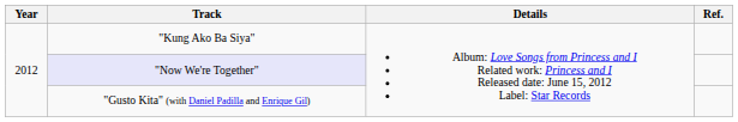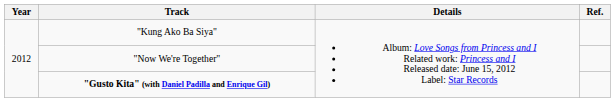"Now We're Together" | Track: lavender background -> no background
"Gusto Kita" (with Daniel Padilla and Enrique Gil) | Track: normal -> bold
